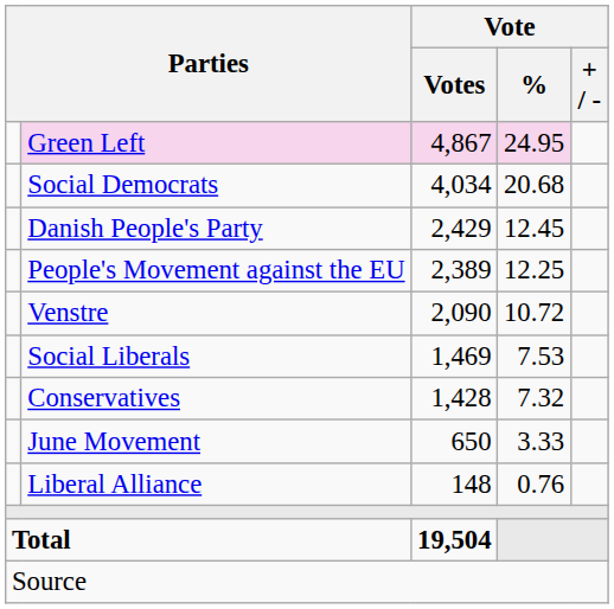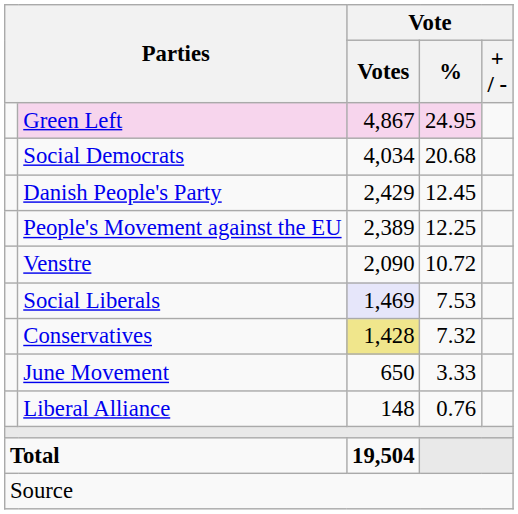Social Liberals | Vote / Votes: no background -> lavender background
Conservatives | Vote / Votes: no background -> khaki background
